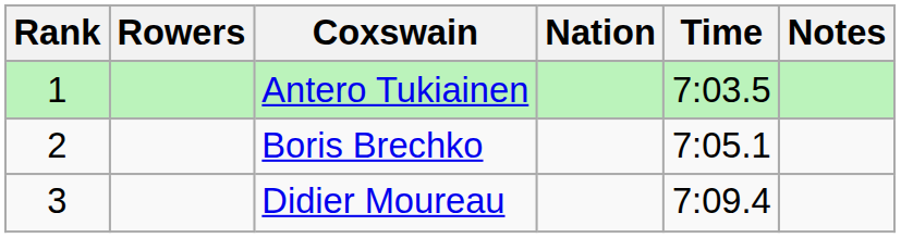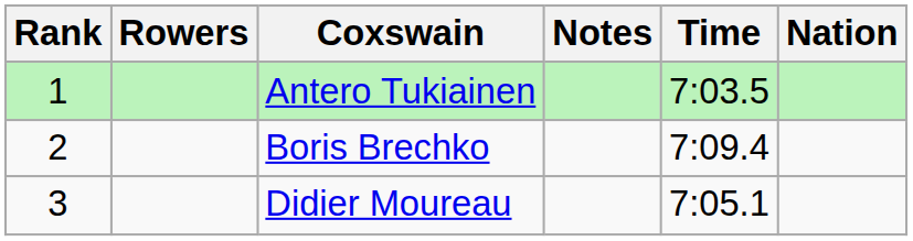columns swapped: Nation <-> Notes
Boris Brechko | Time: 7:05.1 -> 7:09.4
Didier Moureau | Time: 7:09.4 -> 7:05.1
